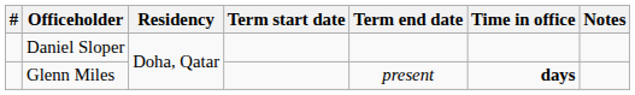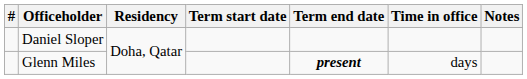Glenn Miles | Term end date: normal -> bold
Glenn Miles | Time in office: bold -> normal
